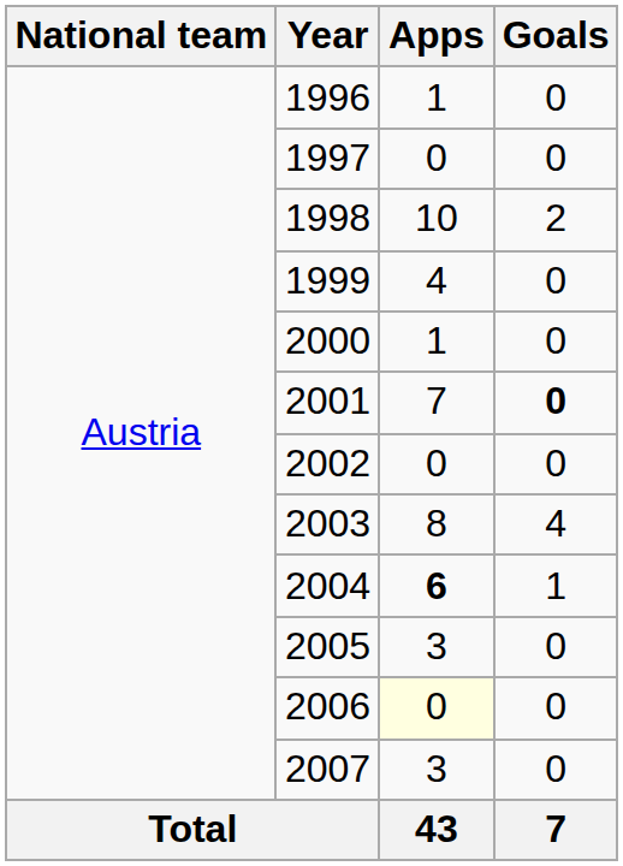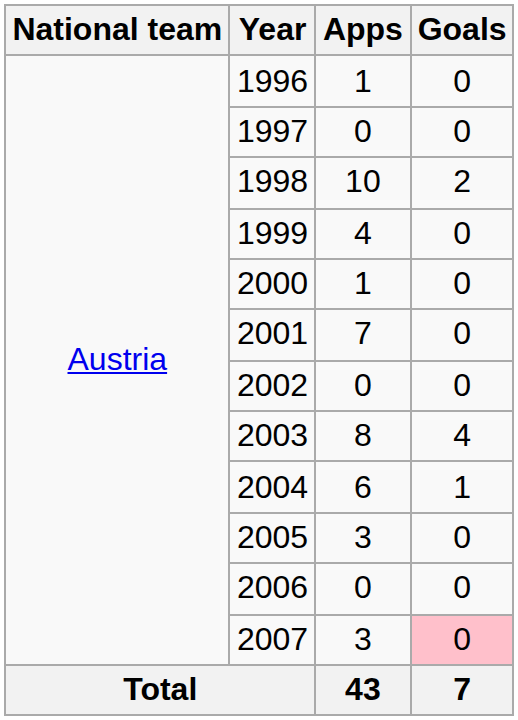2001 | Goals: bold -> normal
2004 | Apps: bold -> normal
2006 | Apps: lightyellow background -> no background
2007 | Goals: no background -> pink background
